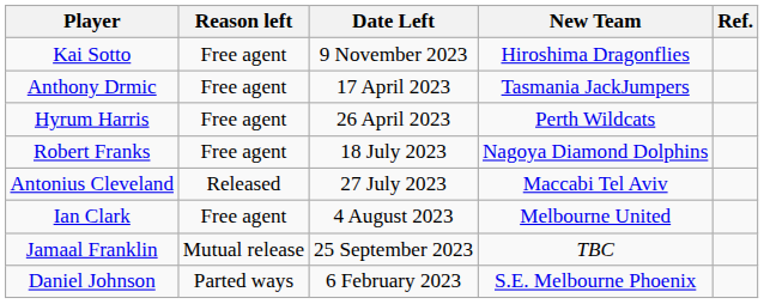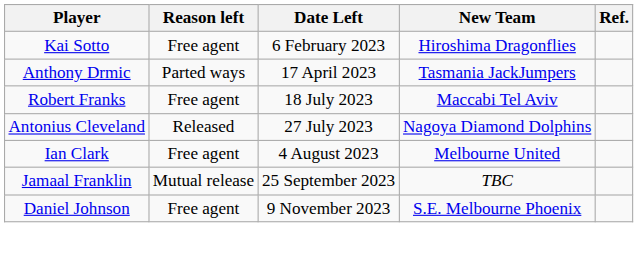Kai Sotto | Date Left: 9 November 2023 -> 6 February 2023
Anthony Drmic | Reason left: Free agent -> Parted ways
- row: Hyrum Harris | Free agent | 26 April 2023 | Perth Wildcats
Robert Franks | New Team: Nagoya Diamond Dolphins -> Maccabi Tel Aviv
Antonius Cleveland | New Team: Maccabi Tel Aviv -> Nagoya Diamond Dolphins
Daniel Johnson | Reason left: Parted ways -> Free agent
Daniel Johnson | Date Left: 6 February 2023 -> 9 November 2023
